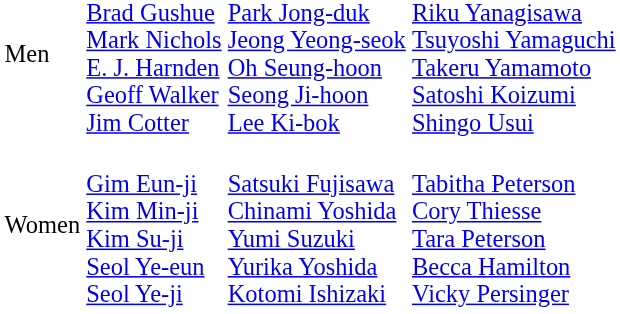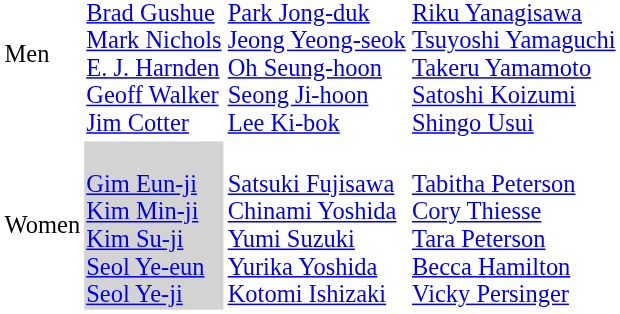Women | column 2: no background -> lightgrey background
